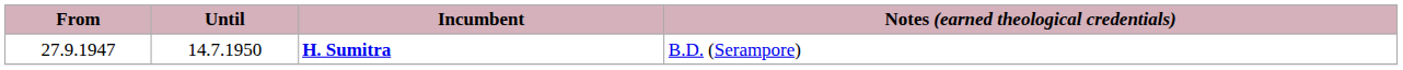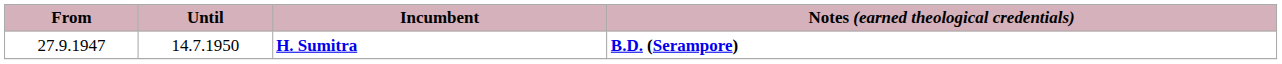H. Sumitra | Notes (earned theological credentials): normal -> bold
